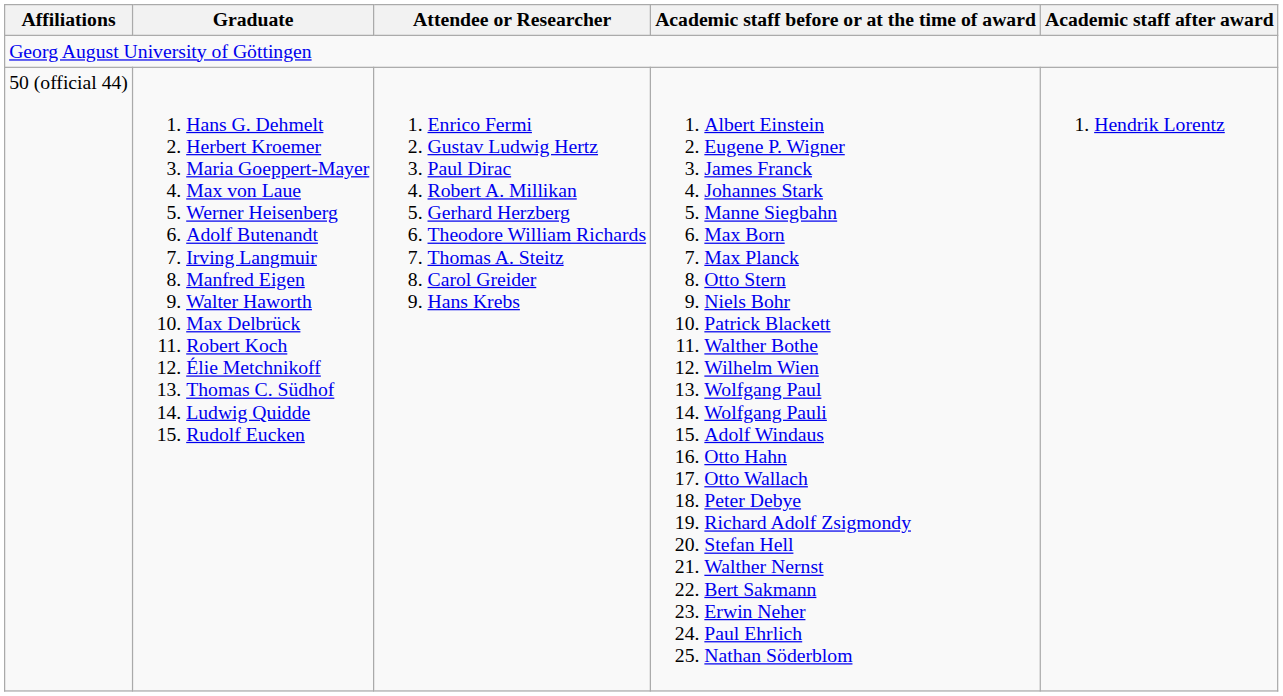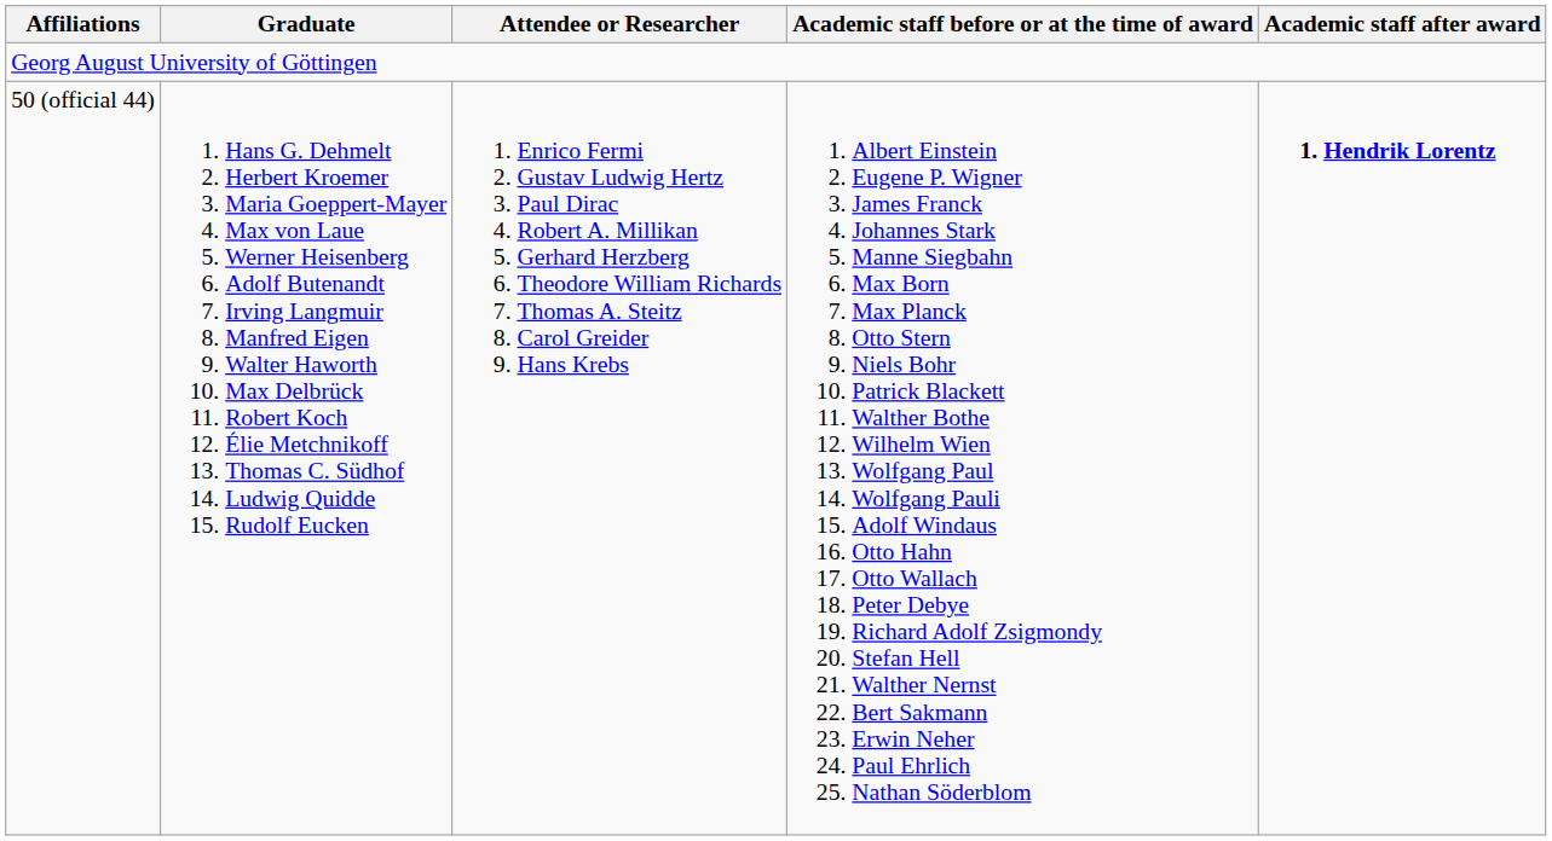50 (official 44) | Academic staff after award: normal -> bold
